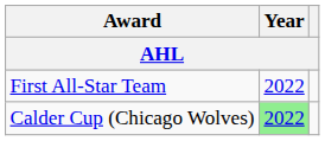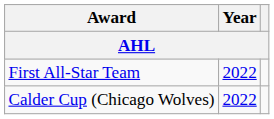Calder Cup (Chicago Wolves) | Year: lightgreen background -> no background
